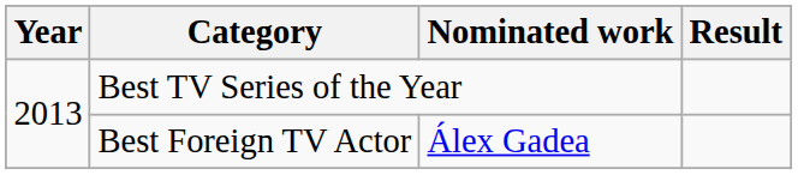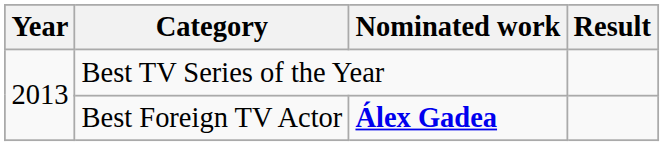Best Foreign TV Actor | Nominated work: normal -> bold
